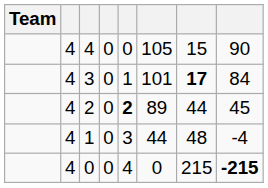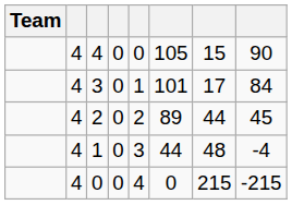row 3 | column 7: bold -> normal
row 4 | column 5: bold -> normal
row 6 | column 8: bold -> normal
